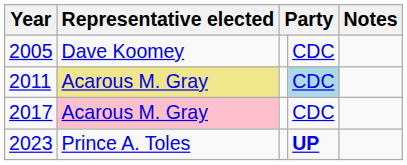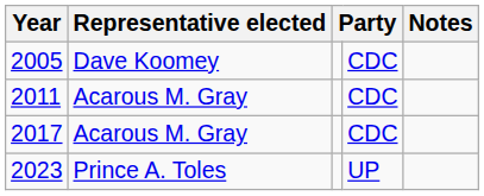2011 | Representative elected: khaki background -> no background
2011 | column 4: lightblue background -> no background
2017 | Representative elected: pink background -> no background
2023 | column 4: bold -> normal
